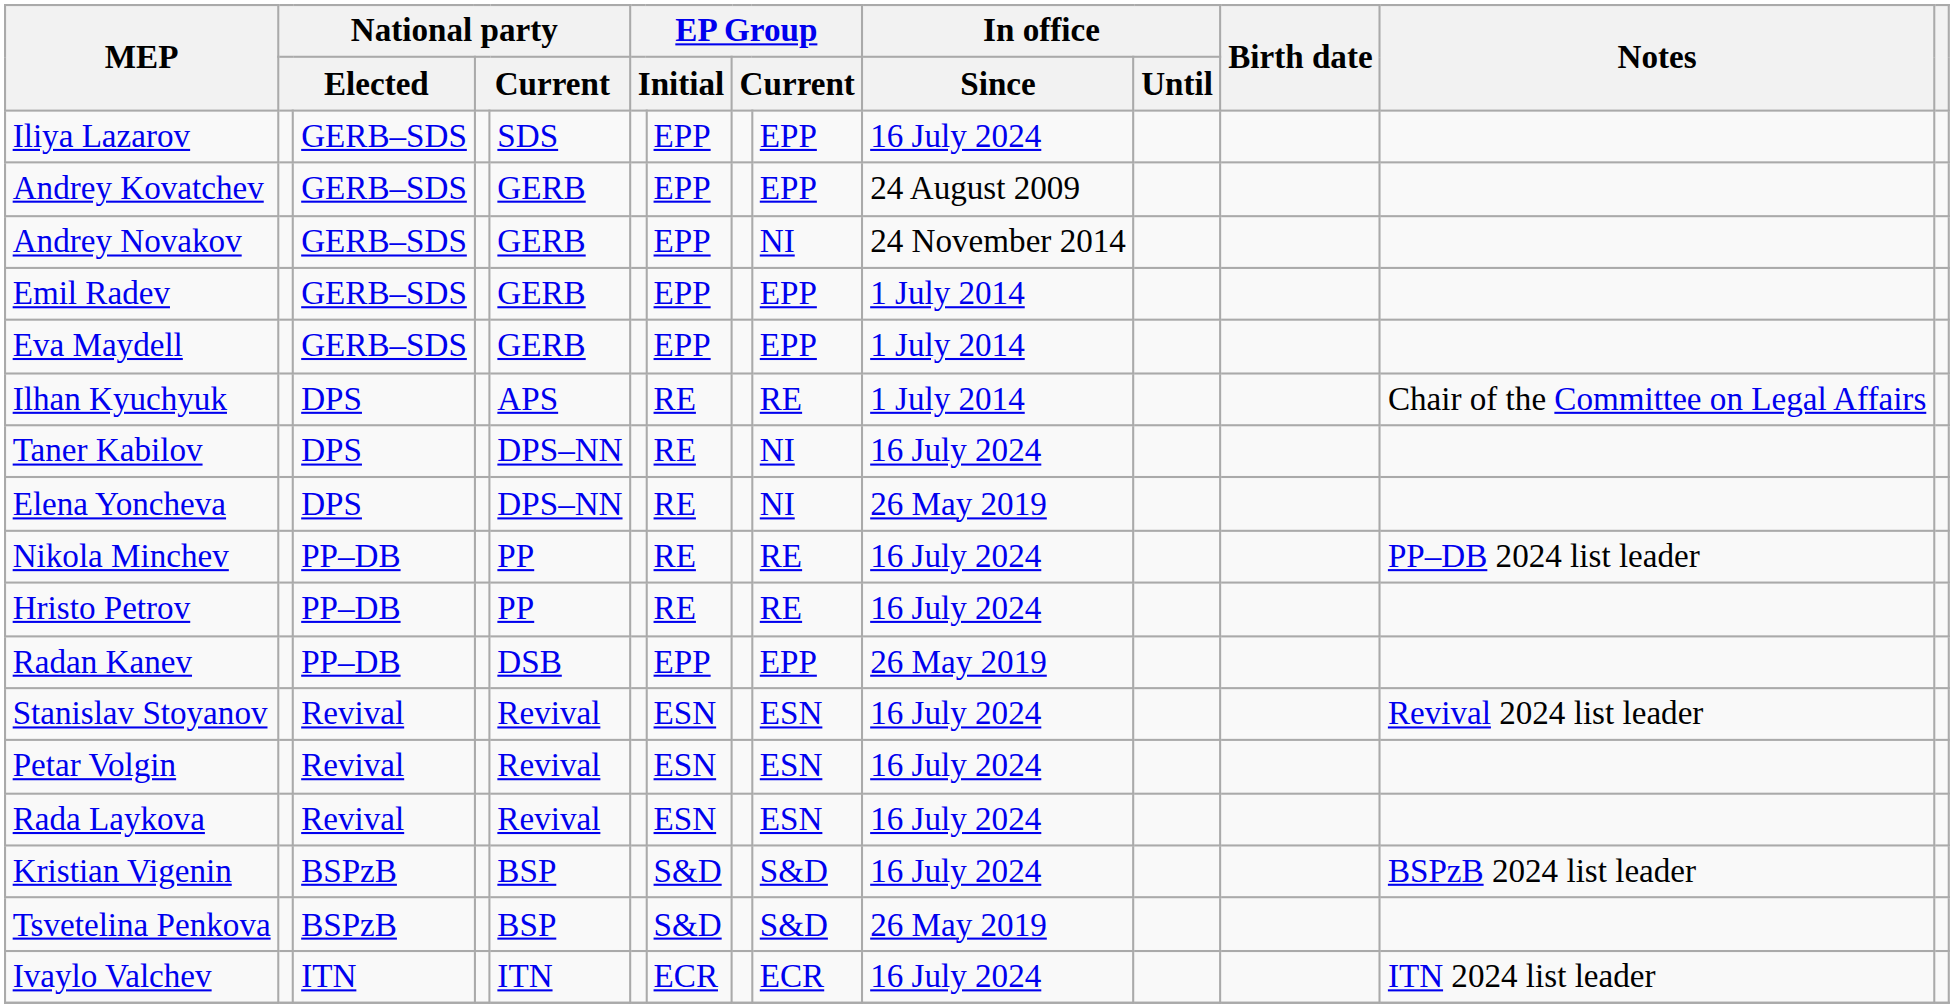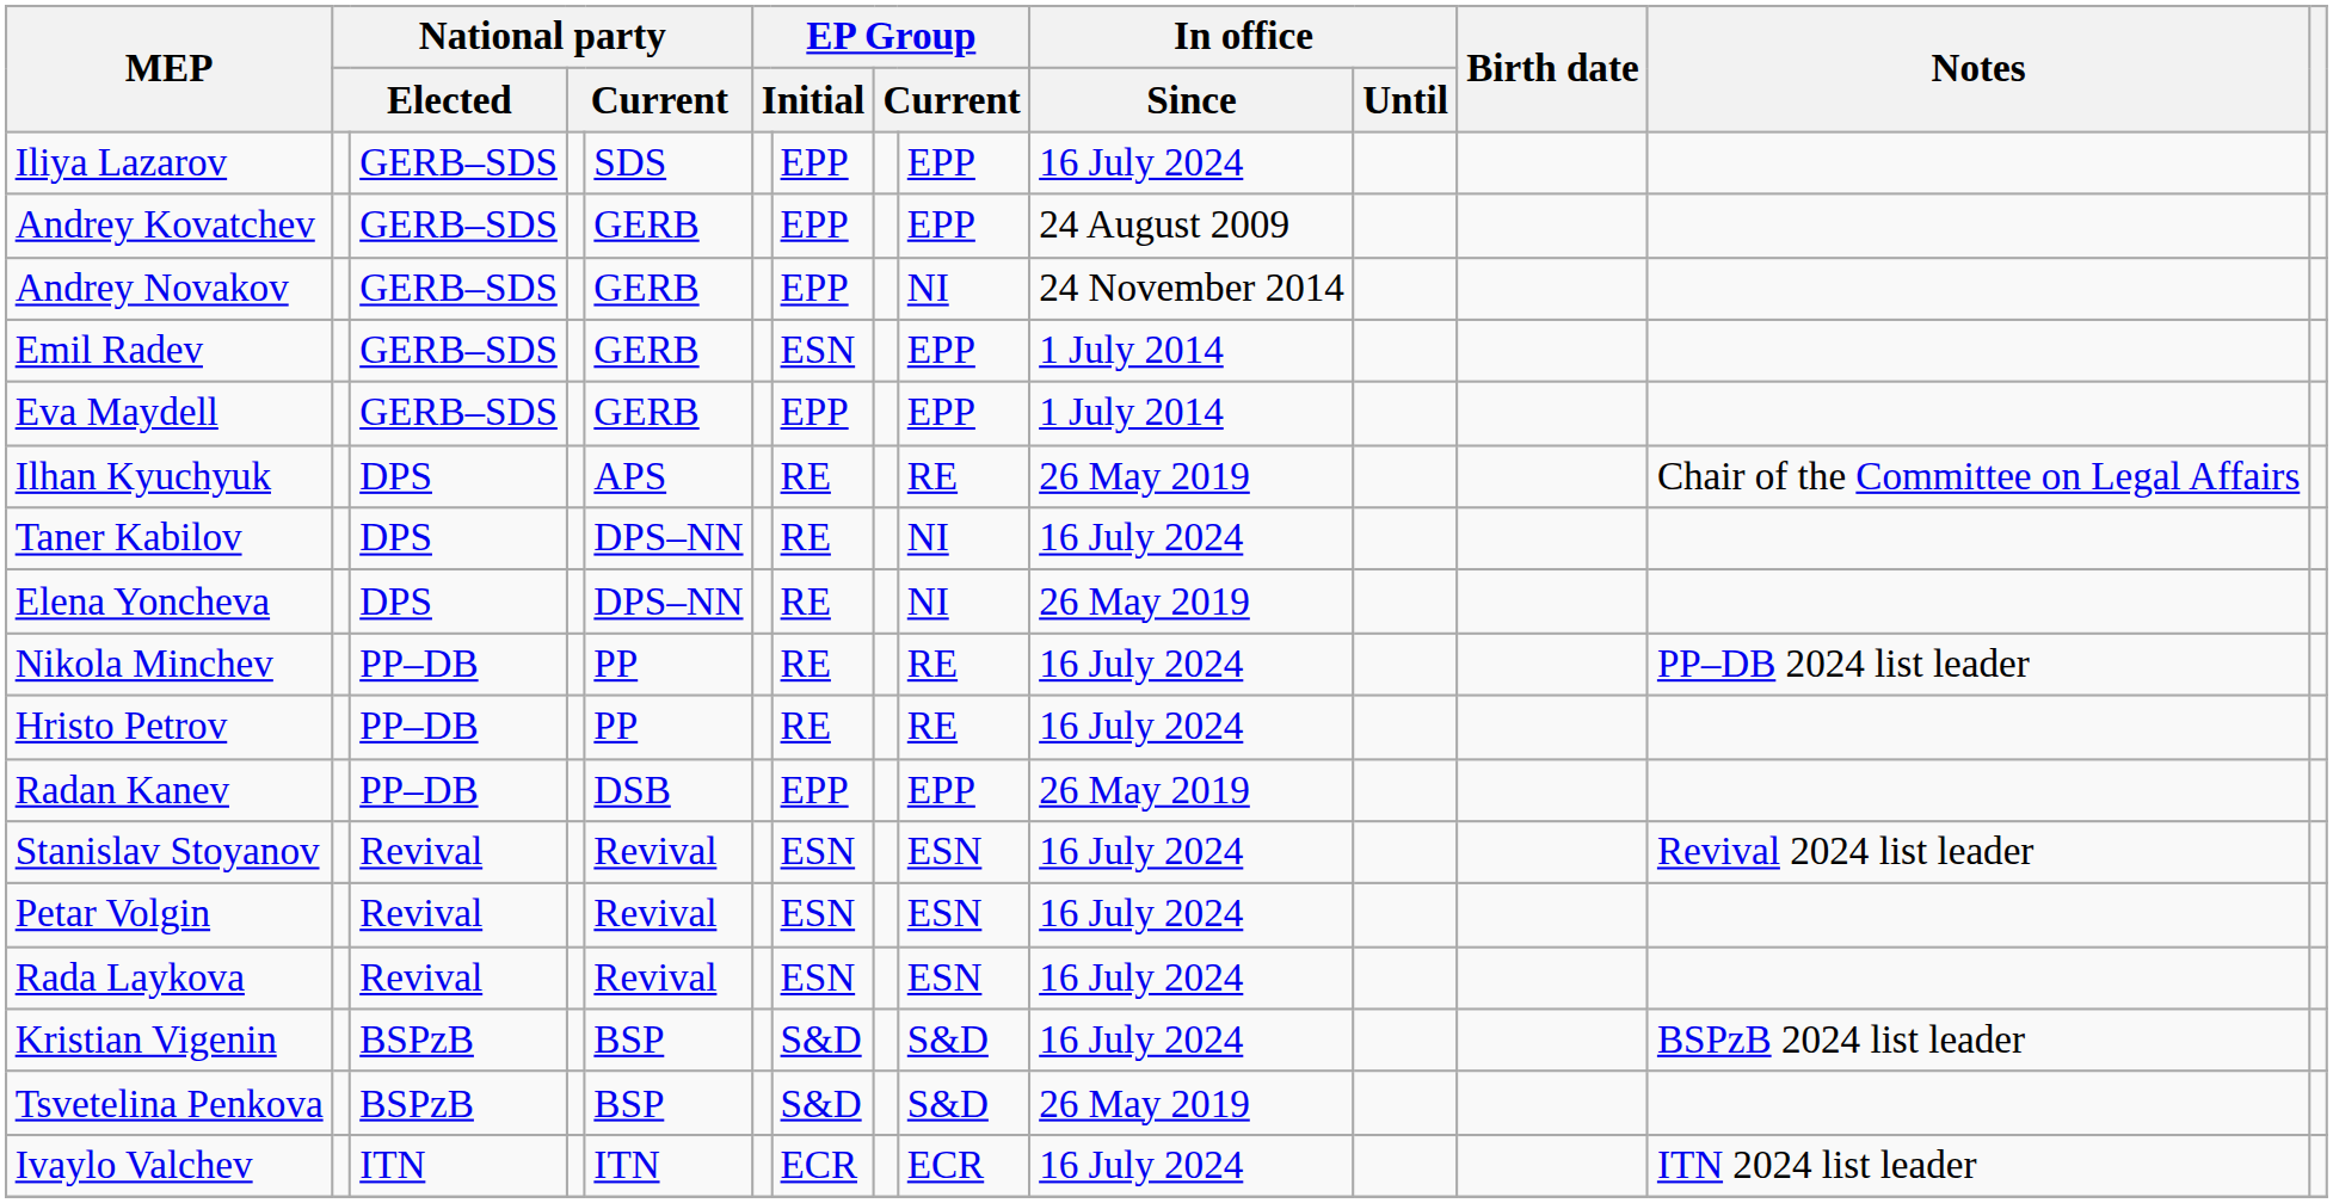Emil Radev | column 7: EPP -> ESN
Ilhan Kyuchyuk | In office / Since: 1 July 2014 -> 26 May 2019
